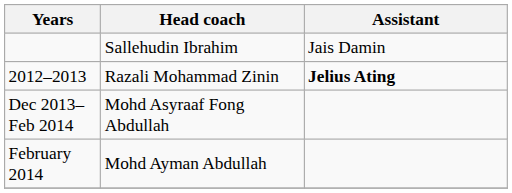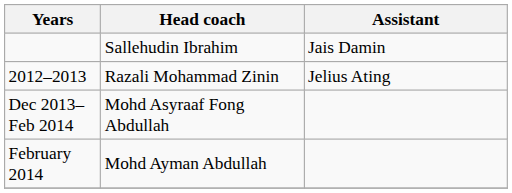2012–2013 | Assistant: bold -> normal
